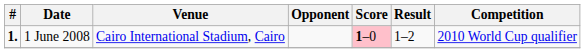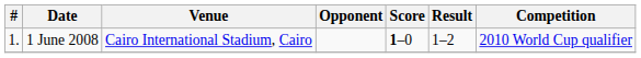1 June 2008 | #: bold -> normal
1 June 2008 | Score: pink background -> no background
